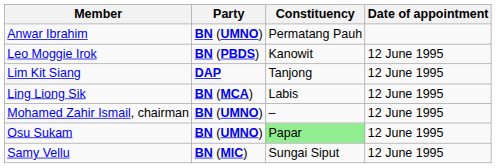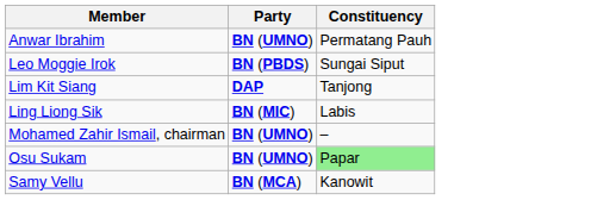- column: Date of appointment | 12 June 1995 | 12 June 1995 | 12 June 1995 | 12 June 1995 | 12 June 1995 | 12 June 1995
Leo Moggie Irok | Constituency: Kanowit -> Sungai Siput
Ling Liong Sik | Party: BN (MCA) -> BN (MIC)
Samy Vellu | Party: BN (MIC) -> BN (MCA)
Samy Vellu | Constituency: Sungai Siput -> Kanowit
